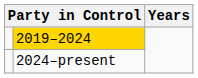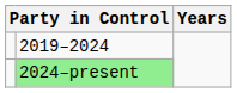2019–2024 | column 2: gold background -> no background
2024–present | column 2: no background -> lightgreen background
